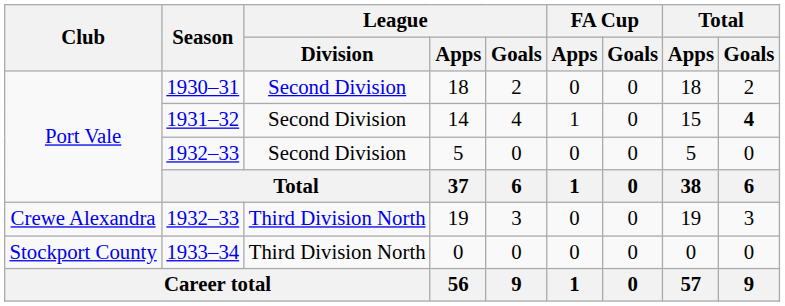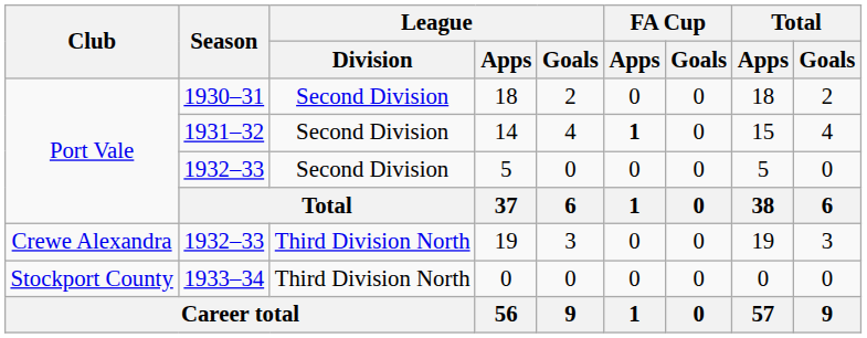14 | FA Cup / Apps: normal -> bold
14 | Total / Goals: bold -> normal
